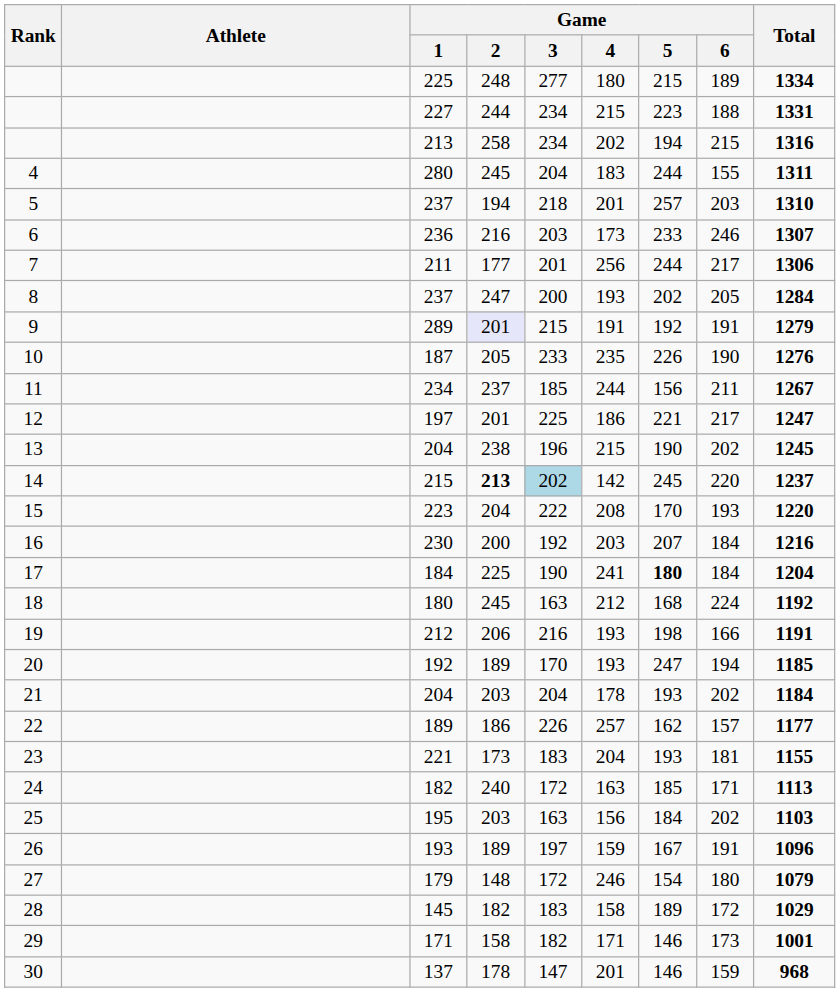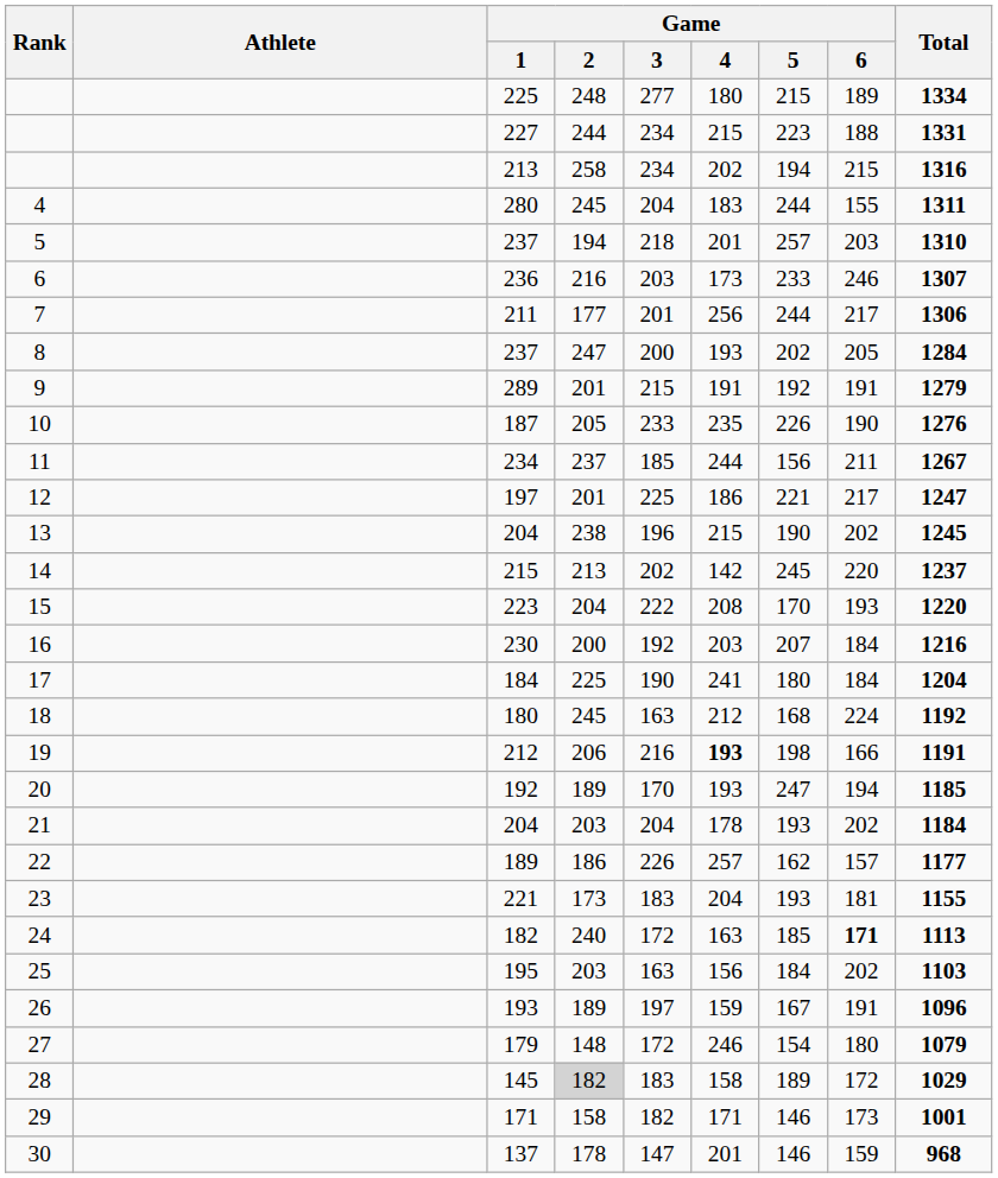9 | Game / 2: lavender background -> no background
14 | Game / 2: bold -> normal
14 | Game / 3: lightblue background -> no background
17 | Game / 5: bold -> normal
19 | Game / 4: normal -> bold
24 | Game / 6: normal -> bold
28 | Game / 2: no background -> lightgrey background
